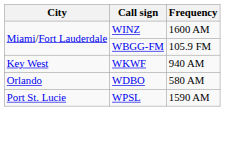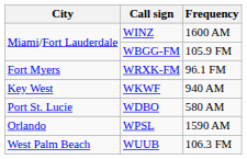+ row: Fort Myers | WRXK-FM | 96.1 FM
WDBO | City: Orlando -> Port St. Lucie
WPSL | City: Port St. Lucie -> Orlando
+ row: West Palm Beach | WUUB | 106.3 FM
